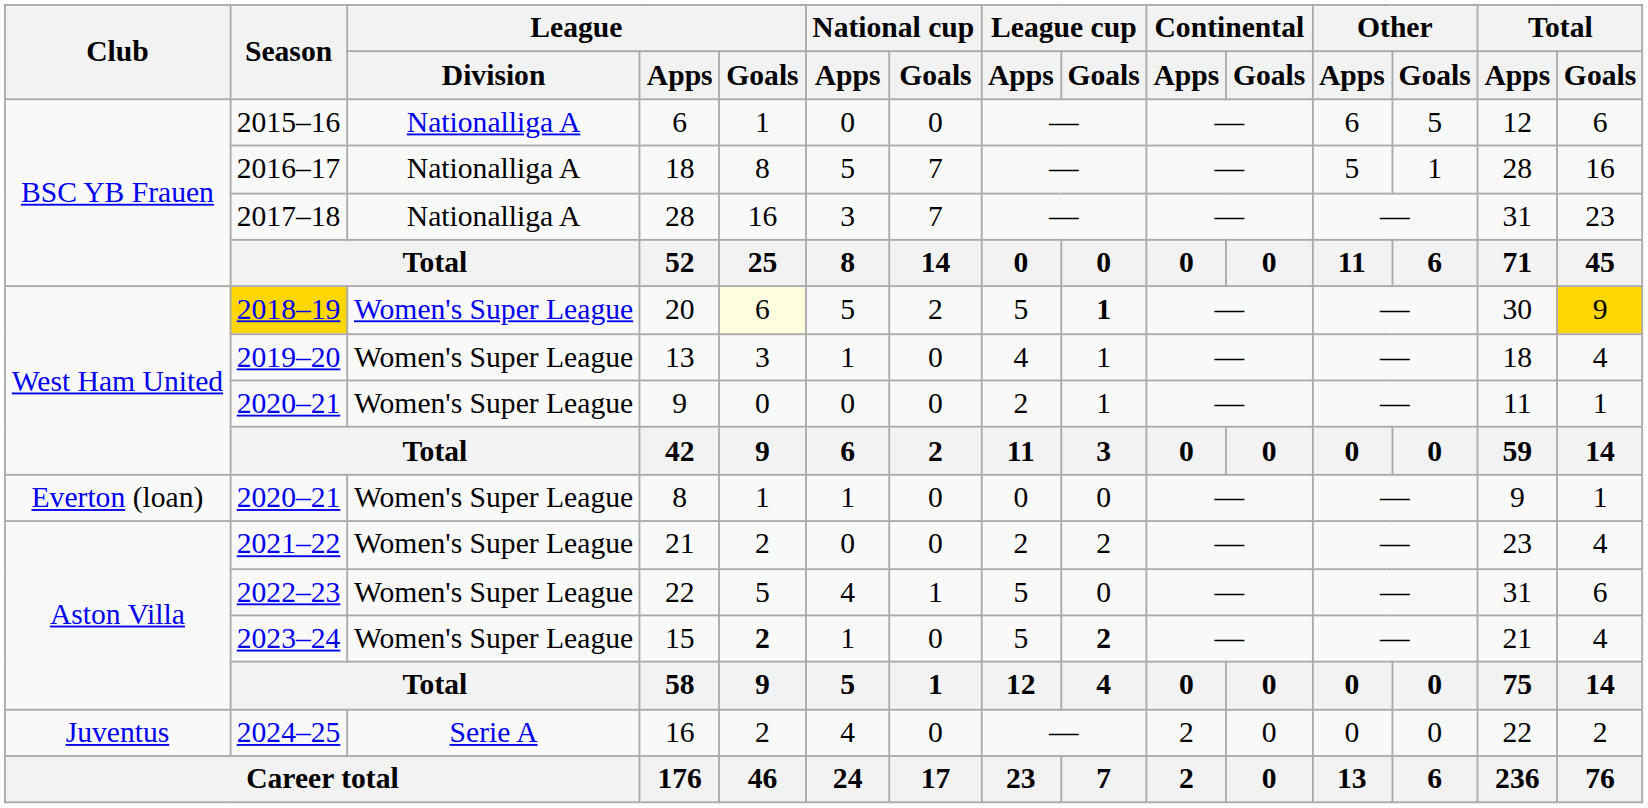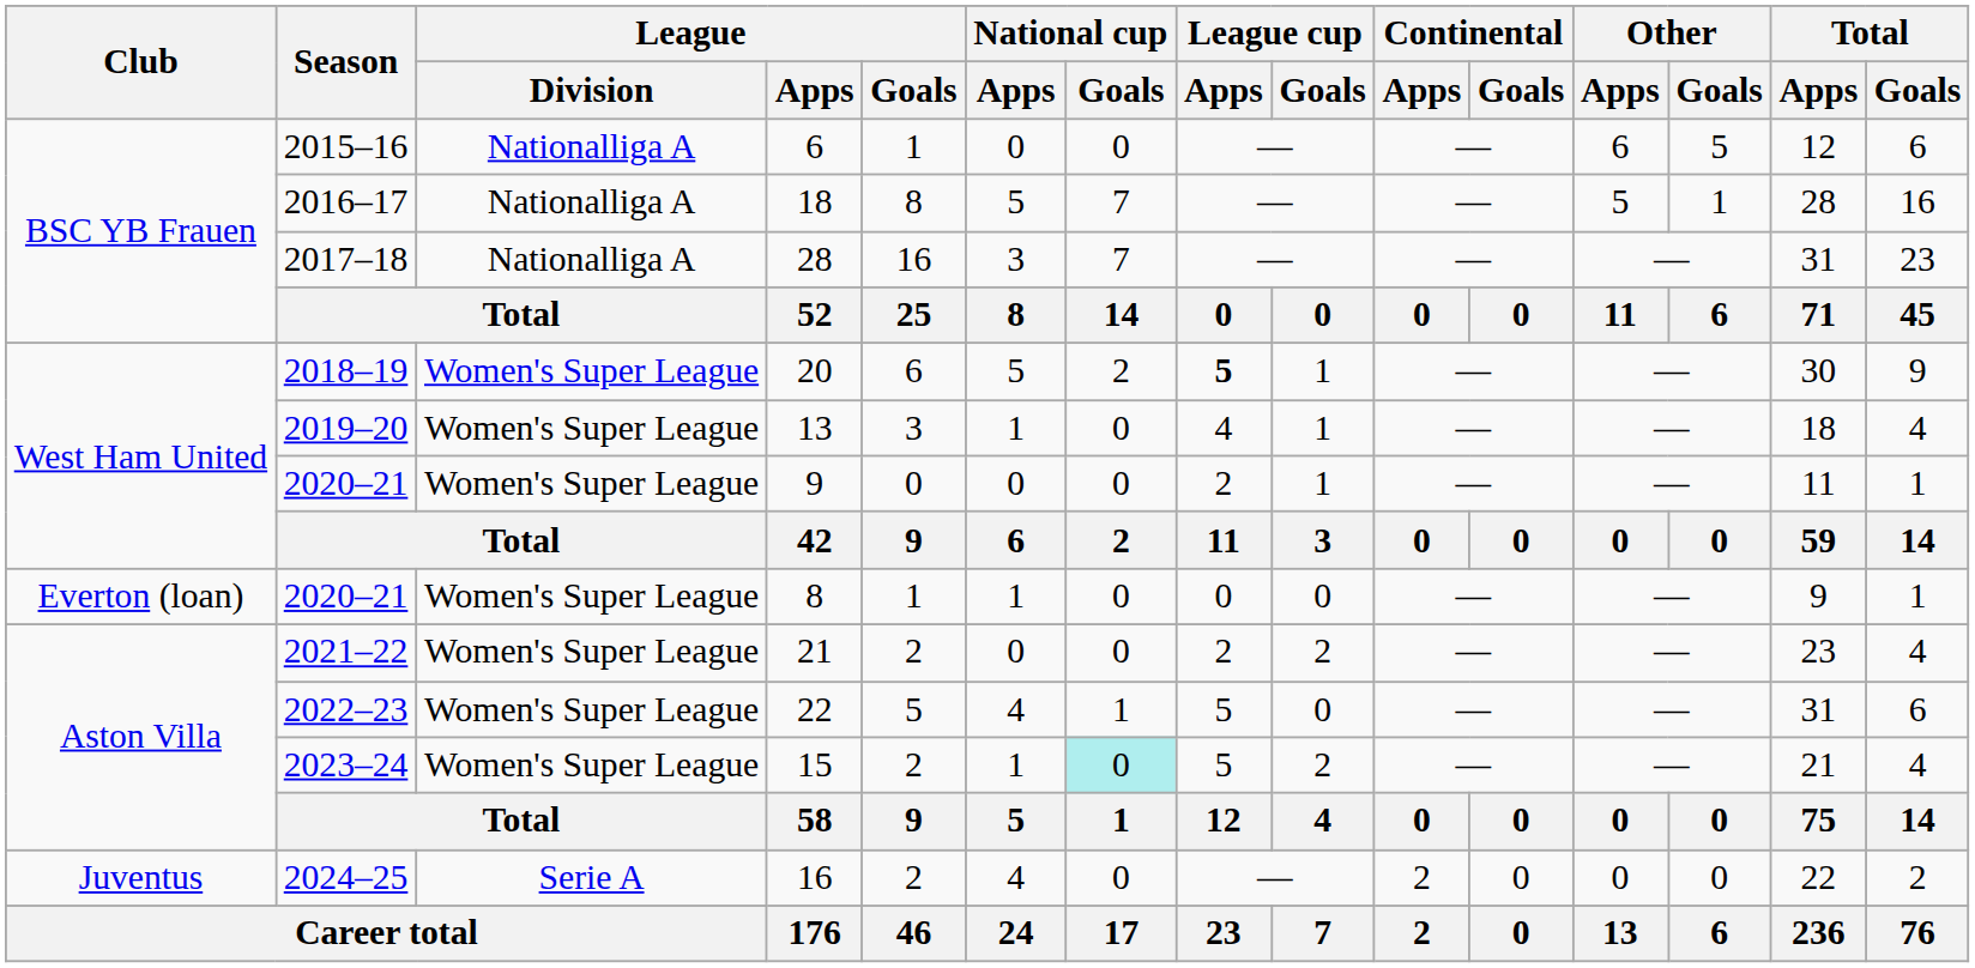20 | Season: gold background -> no background
20 | League / Goals: lightyellow background -> no background
20 | League cup / Apps: normal -> bold
20 | League cup / Goals: bold -> normal
20 | Total / Goals: gold background -> no background
15 | League / Goals: bold -> normal
15 | National cup / Goals: no background -> paleturquoise background
15 | League cup / Goals: bold -> normal
